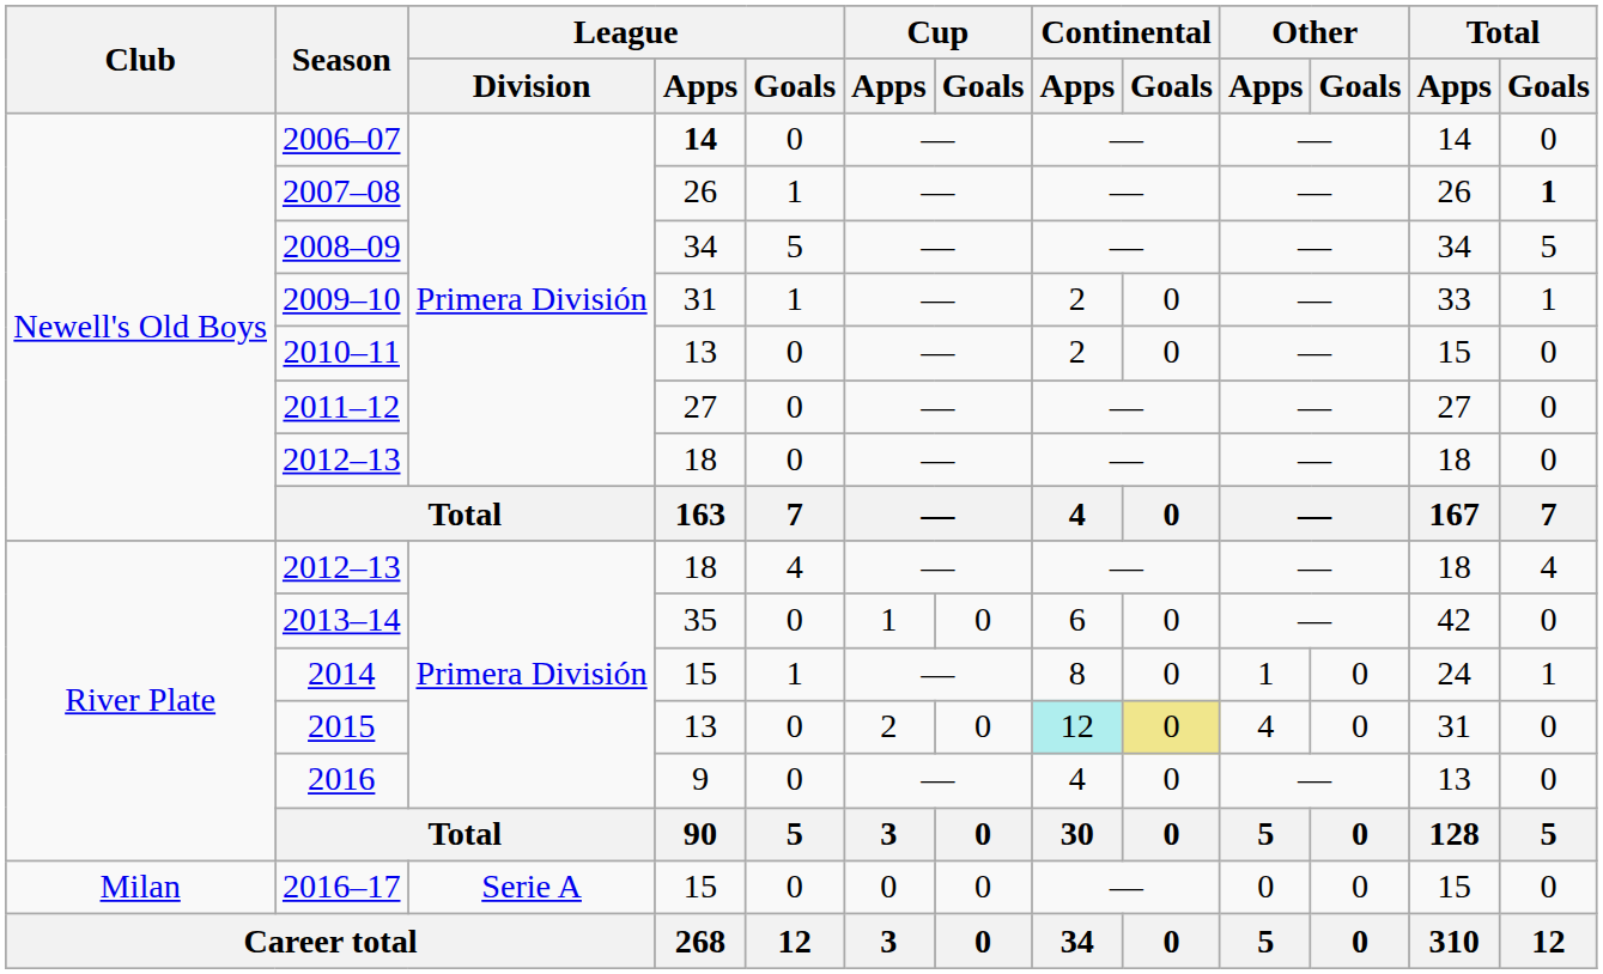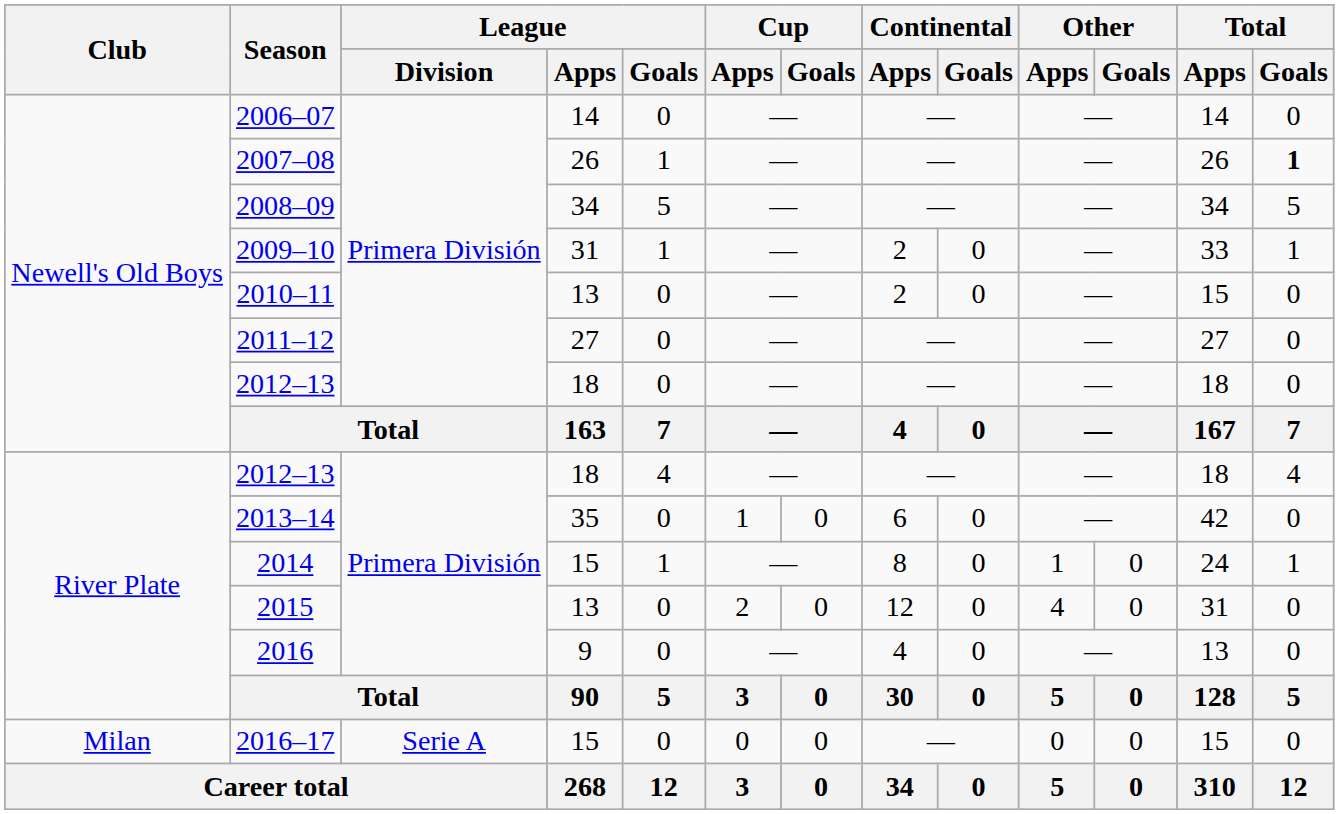2006–07 | League / Apps: bold -> normal
2015 | Continental / Apps: paleturquoise background -> no background
2015 | Continental / Goals: khaki background -> no background
